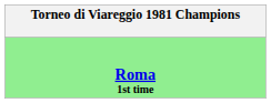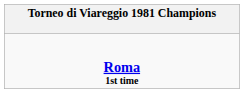row 2 | column 1: lightgreen background -> no background
